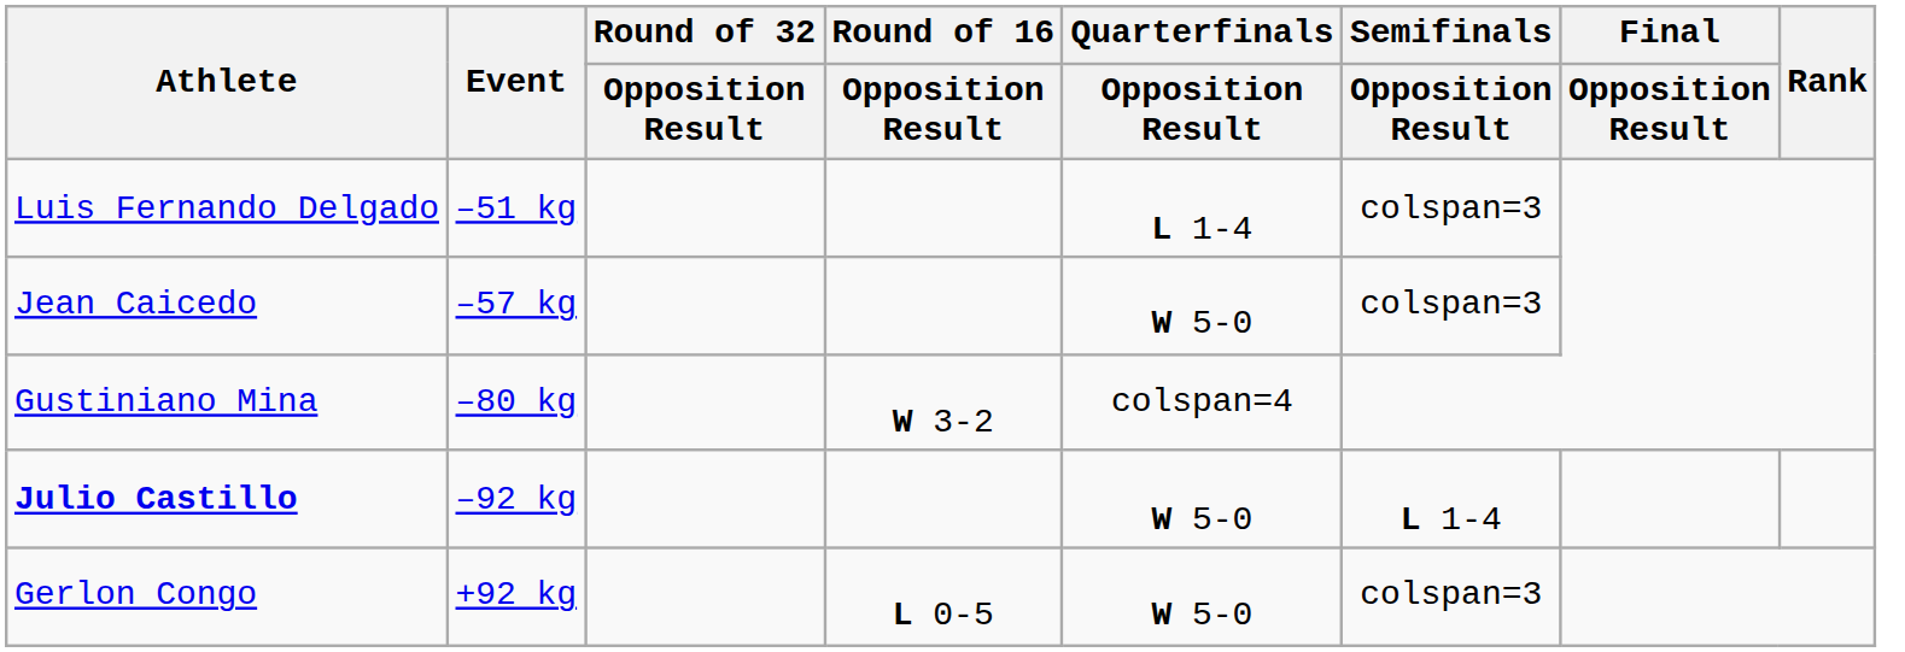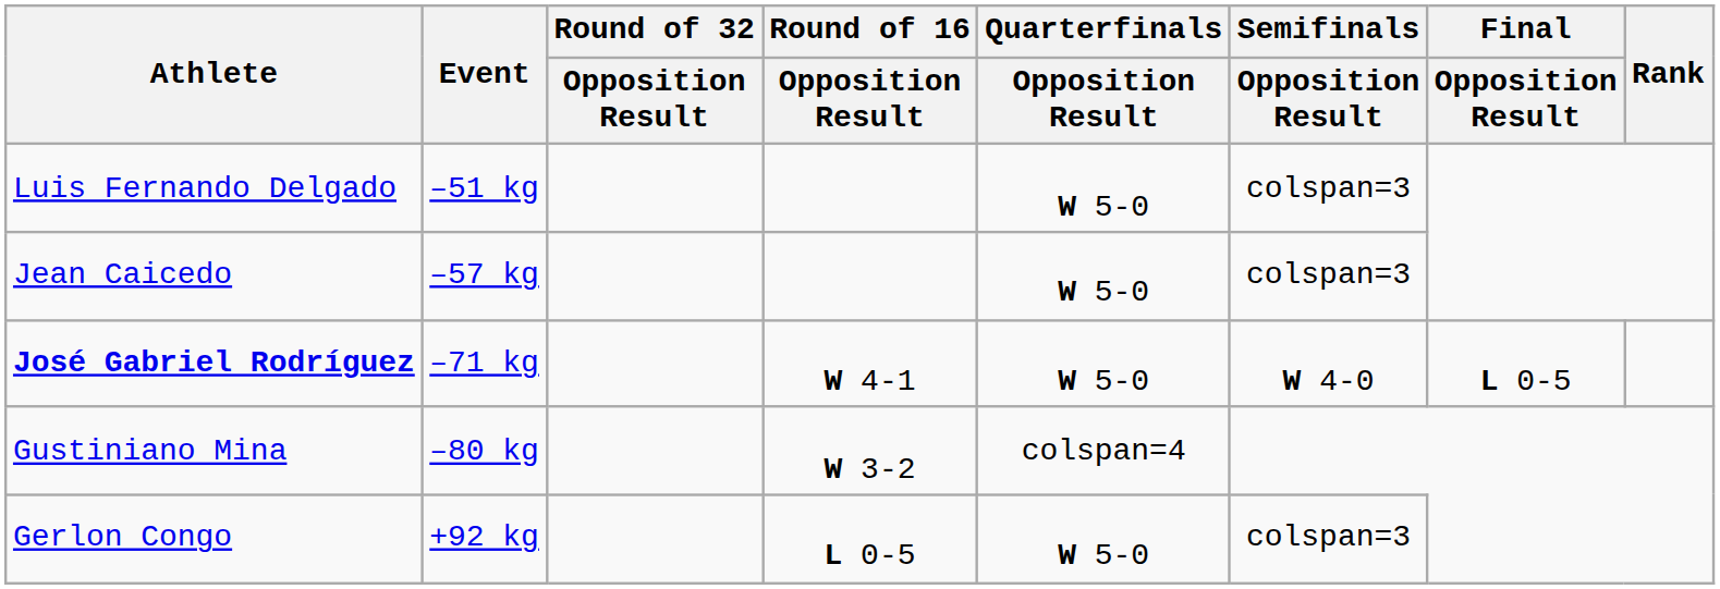Luis Fernando Delgado | Quarterfinals / Opposition Result: L 1-4 -> W 5-0
+ row: José Gabriel Rodríguez | –71 kg | W 4-1 | W 5-0 | W 4-0 | L 0-5
- row: Julio Castillo | –92 kg | W 5-0 | L 1-4
